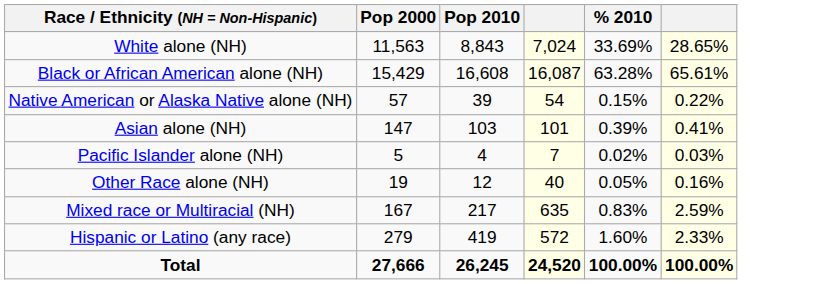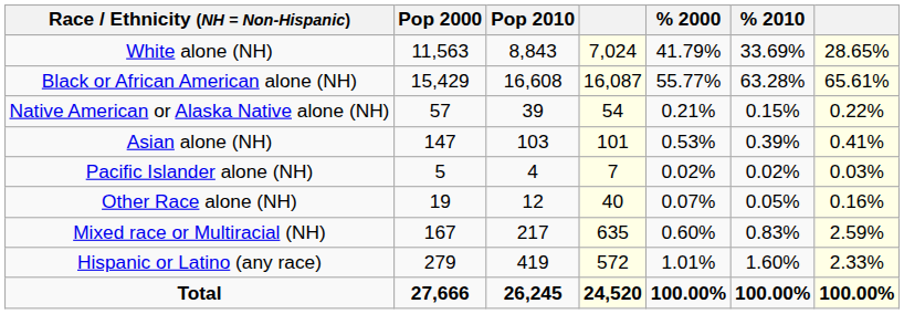+ column: % 2000 | 41.79% | 55.77% | 0.21% | 0.53% | 0.02% | 0.07% | 0.60% | 1.01% | 100.00%
